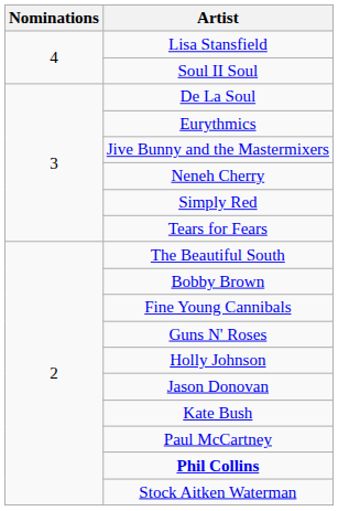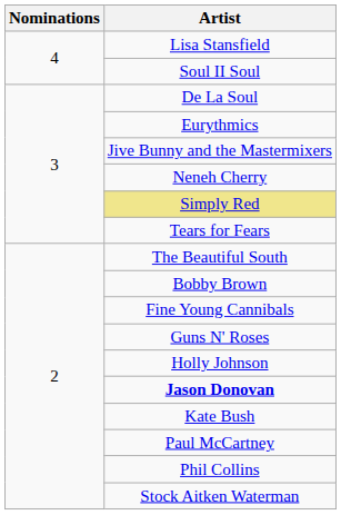Simply Red | Artist: no background -> khaki background
Jason Donovan | Artist: normal -> bold
Phil Collins | Artist: bold -> normal
